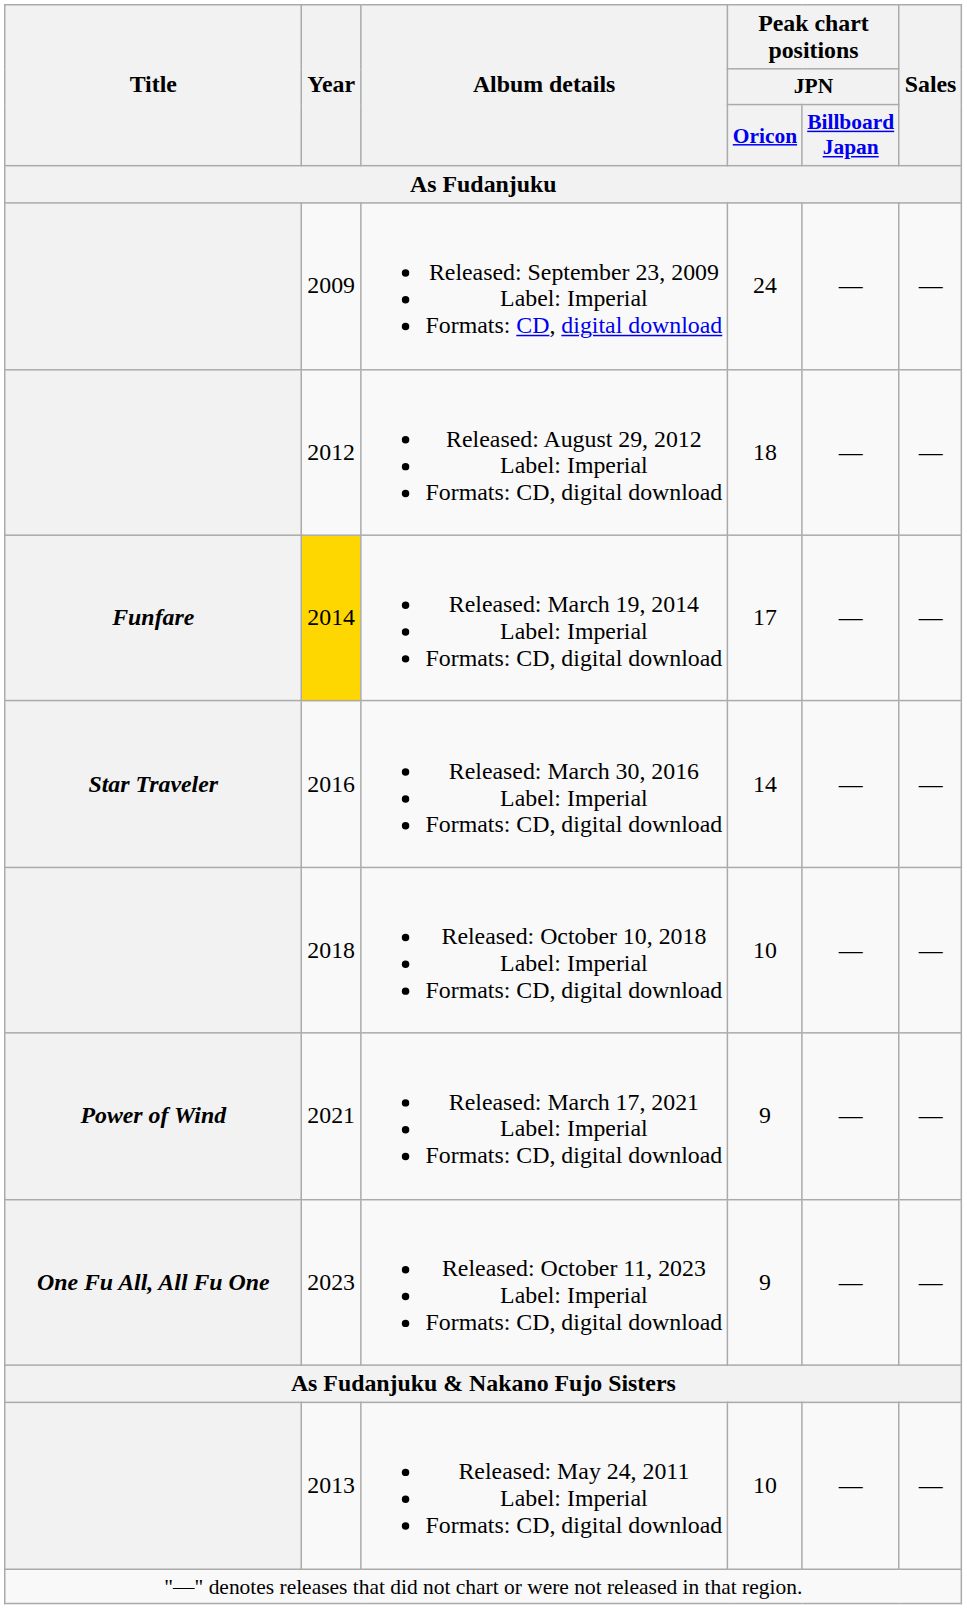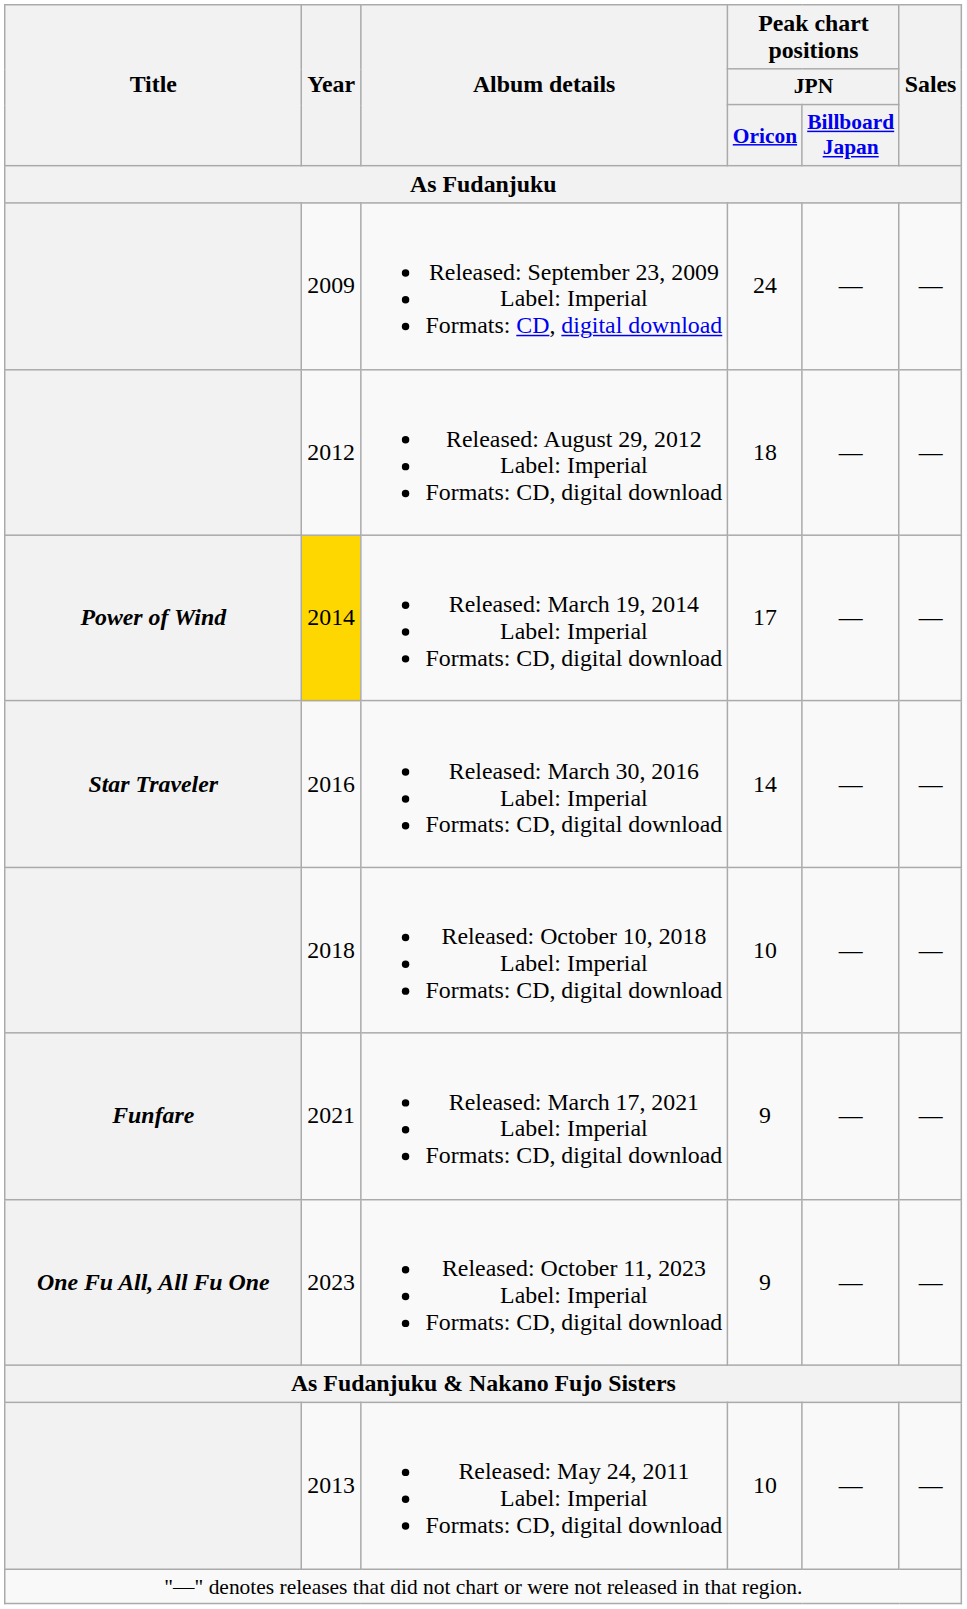row 7 | Title: Funfare -> Power of Wind
row 10 | Title: Power of Wind -> Funfare
